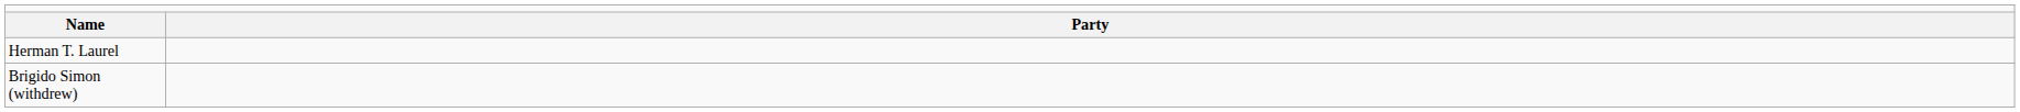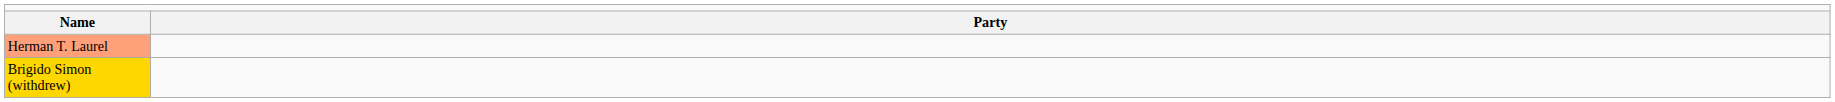Herman T. Laurel | column 1: no background -> lightsalmon background
Brigido Simon (withdrew) | column 1: no background -> gold background
